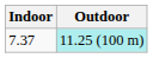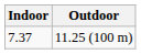7.37 | Outdoor: paleturquoise background -> no background
